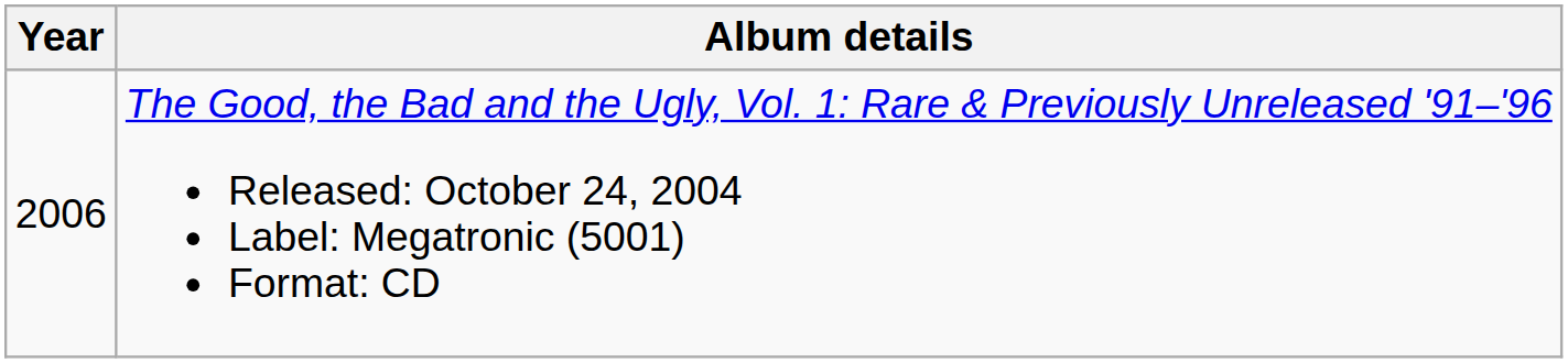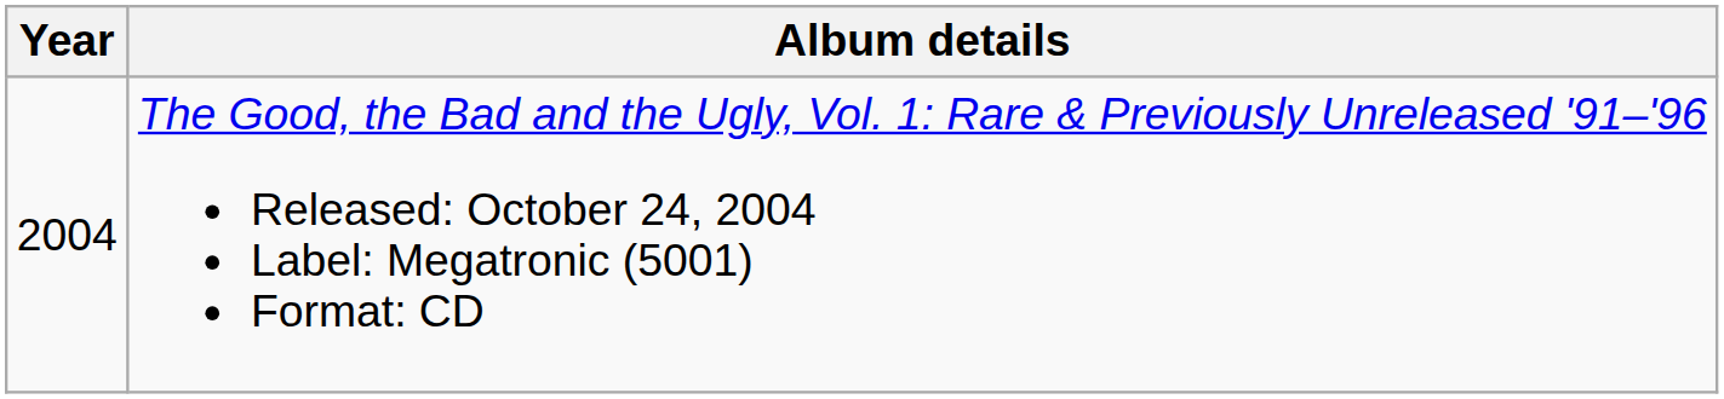row 2 | Year: 2006 -> 2004
